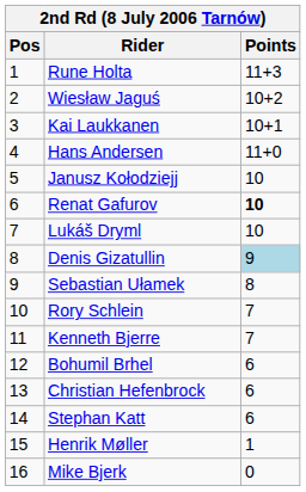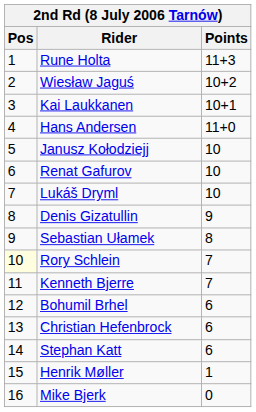Renat Gafurov | Points: bold -> normal
Denis Gizatullin | Points: lightblue background -> no background
Rory Schlein | Pos: no background -> lightyellow background
